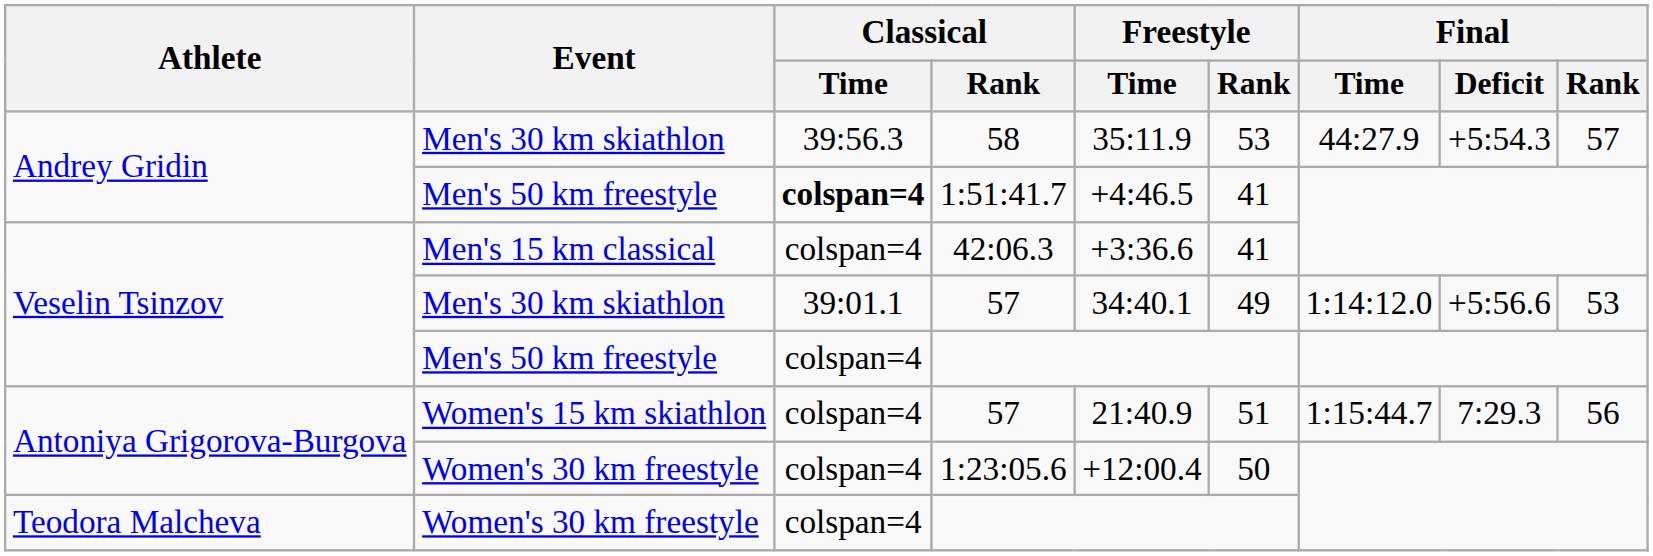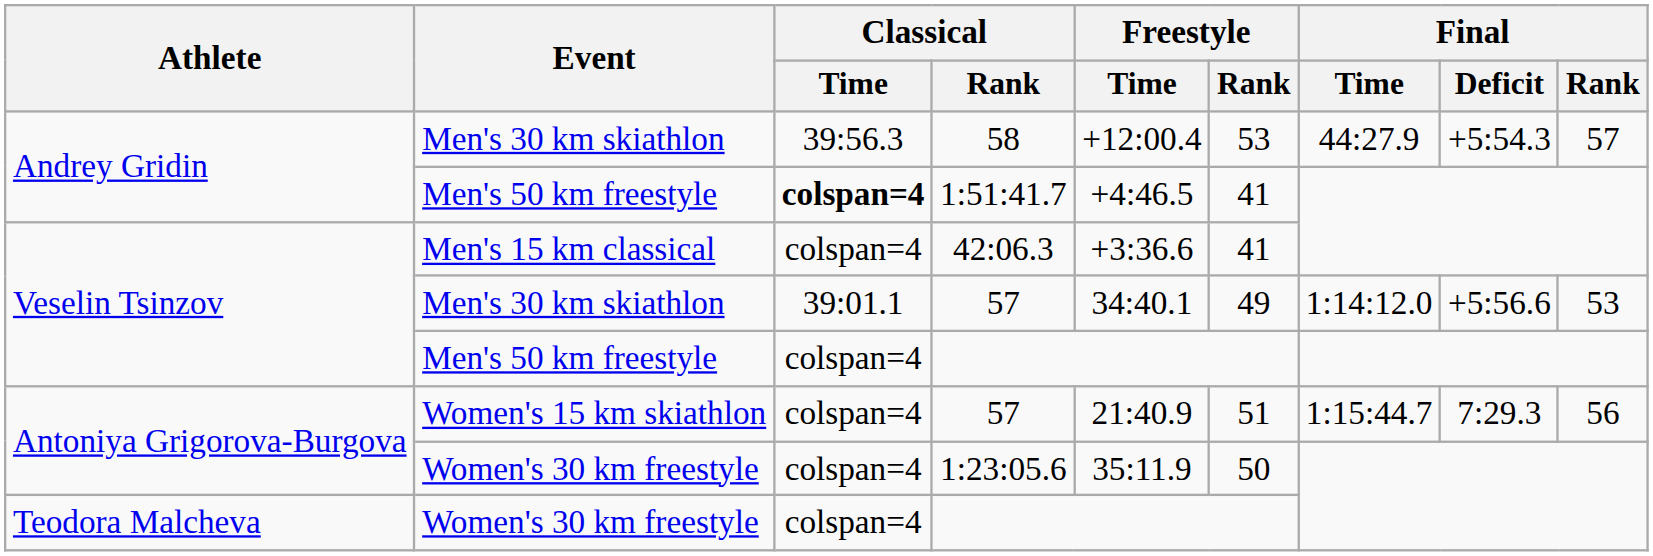58 | Freestyle / Time: 35:11.9 -> +12:00.4
1:23:05.6 | Freestyle / Time: +12:00.4 -> 35:11.9
